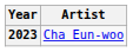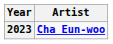2023 | Artist: normal -> bold
